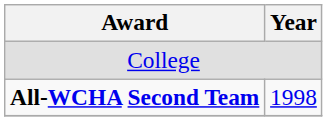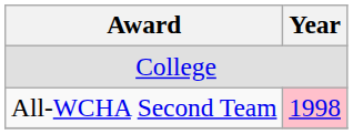All-WCHA Second Team | Award: bold -> normal
All-WCHA Second Team | Year: no background -> pink background
